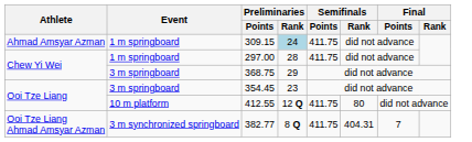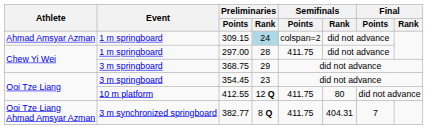309.15 | Semifinals / Points: 411.75 -> colspan=2
